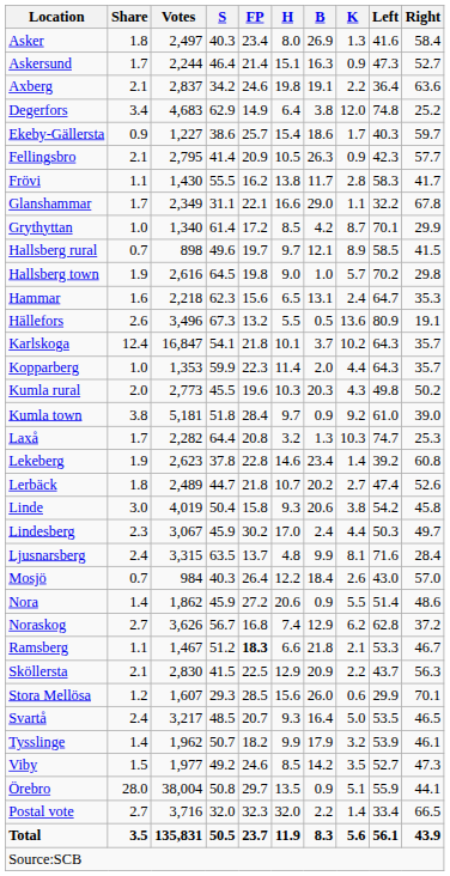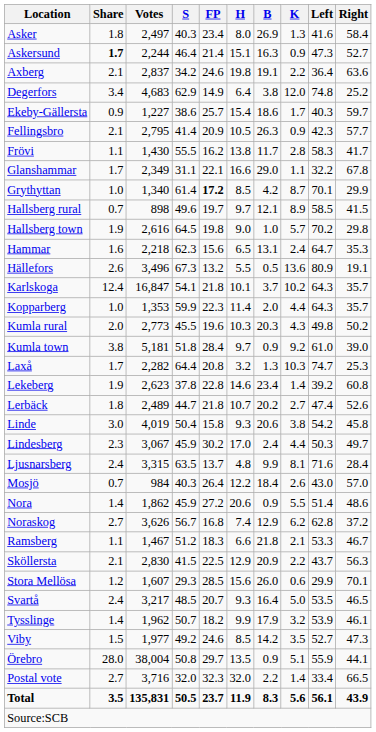Askersund | Share: normal -> bold
Grythyttan | FP: normal -> bold
Ramsberg | FP: bold -> normal
